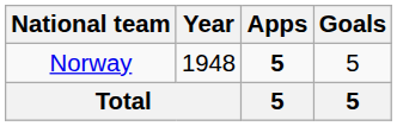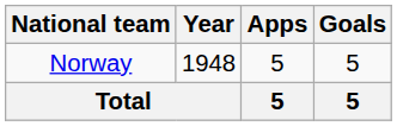Norway | Apps: bold -> normal
